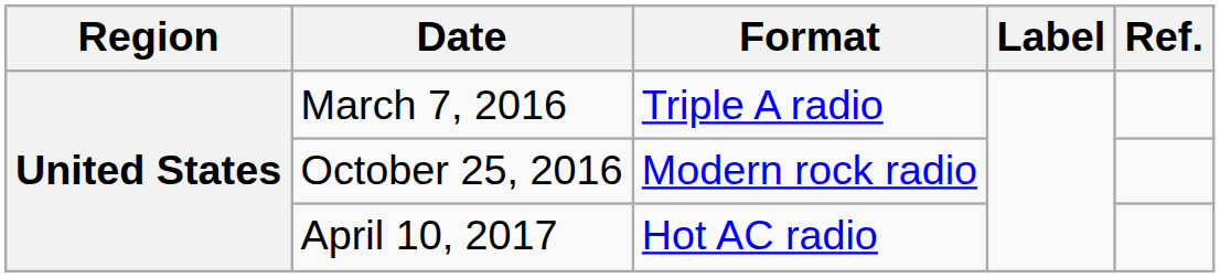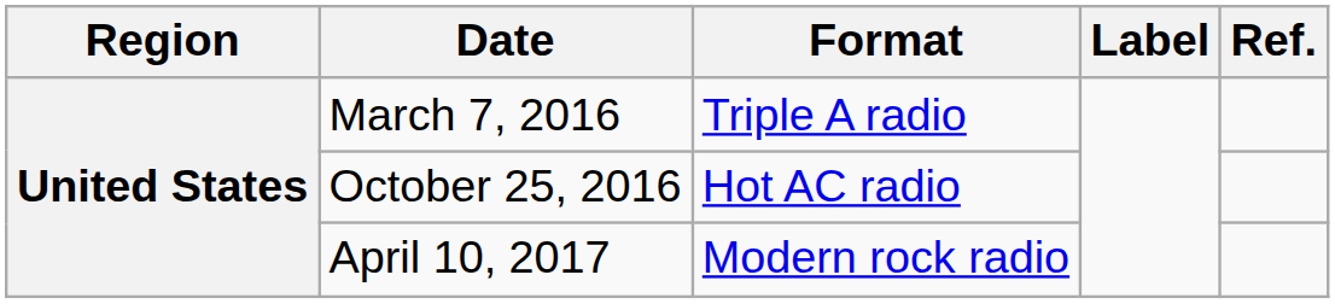October 25, 2016 | Format: Modern rock radio -> Hot AC radio
April 10, 2017 | Format: Hot AC radio -> Modern rock radio
